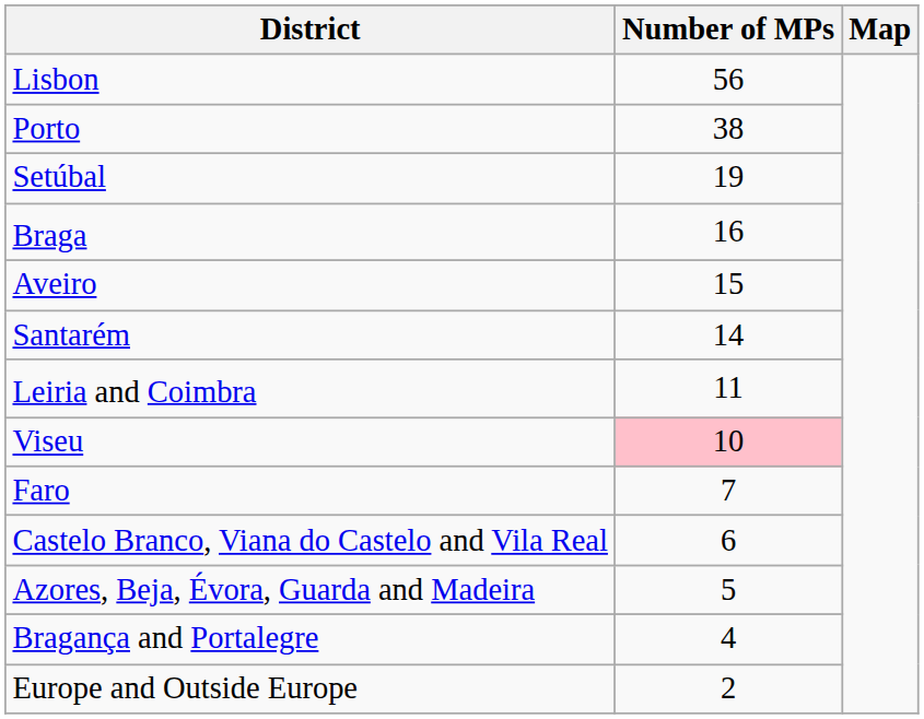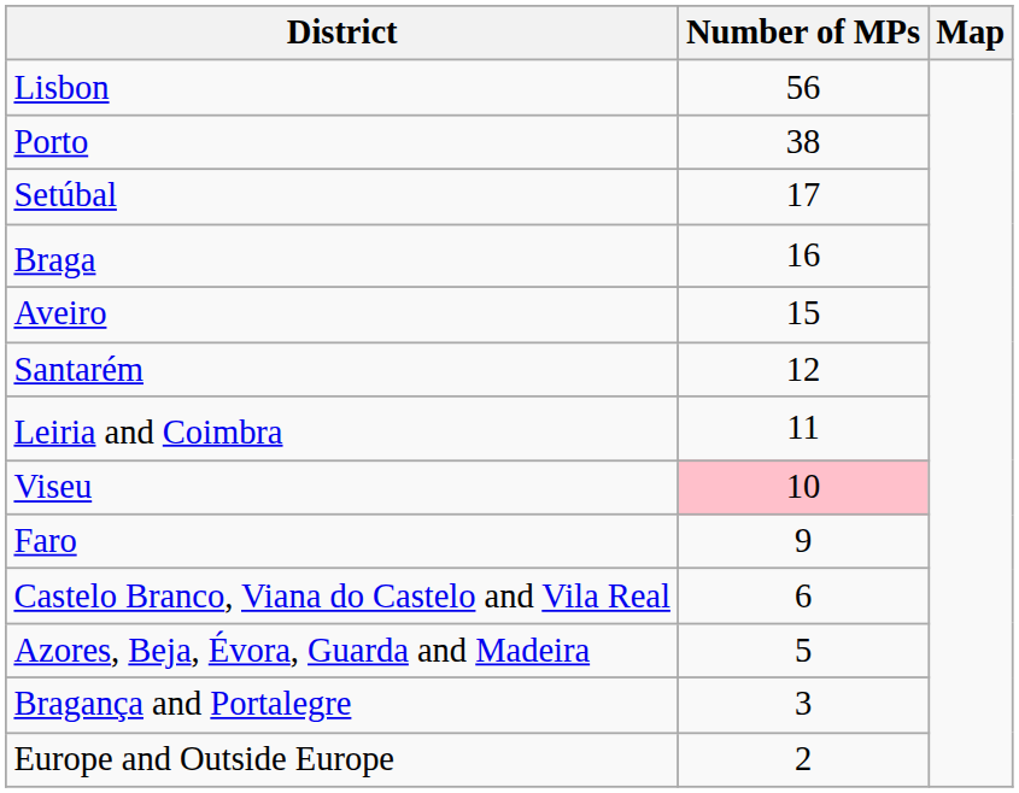Setúbal | Number of MPs: 19 -> 17
Santarém | Number of MPs: 14 -> 12
Faro | Number of MPs: 7 -> 9
Bragança and Portalegre | Number of MPs: 4 -> 3
